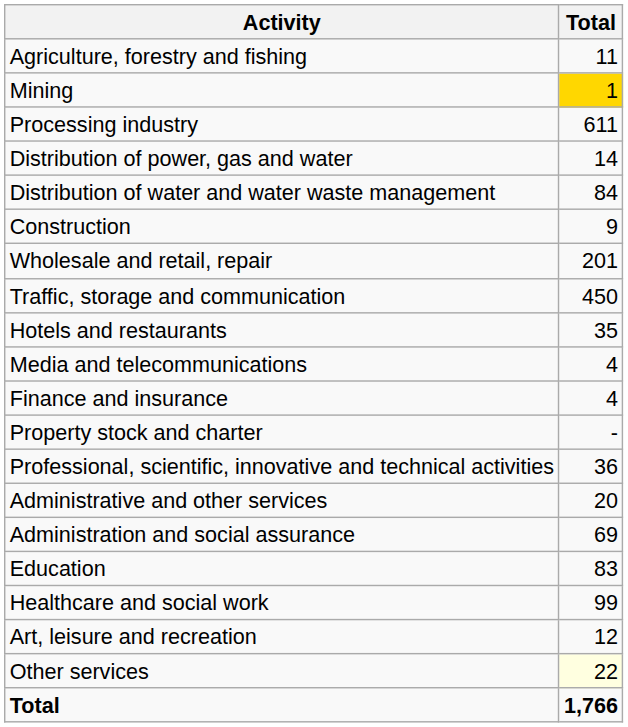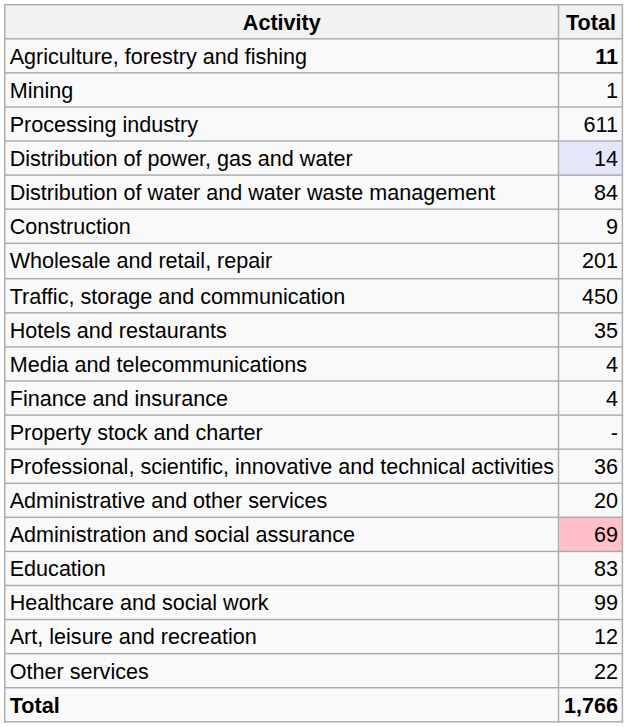Agriculture, forestry and fishing | Total: normal -> bold
Mining | Total: gold background -> no background
Distribution of power, gas and water | Total: no background -> lavender background
Administration and social assurance | Total: no background -> pink background
Other services | Total: lightyellow background -> no background
